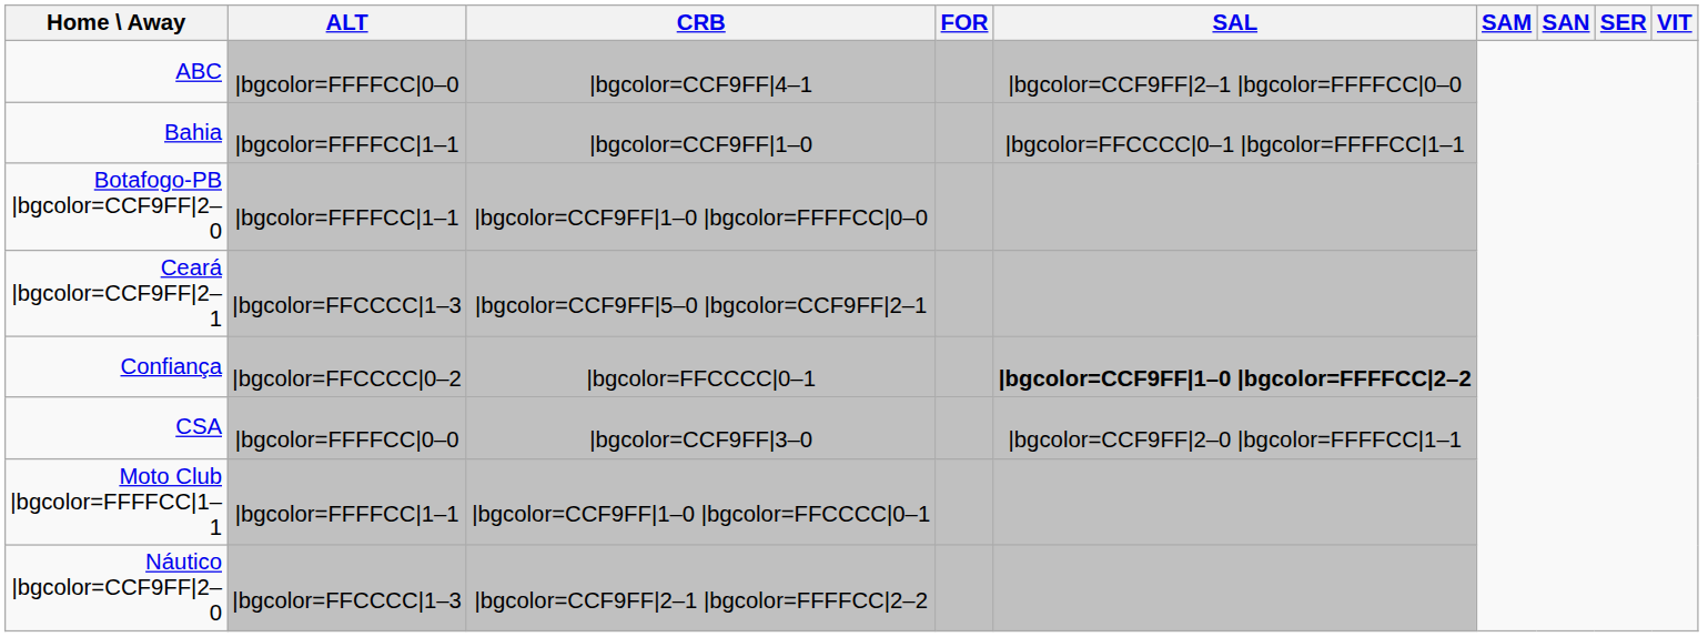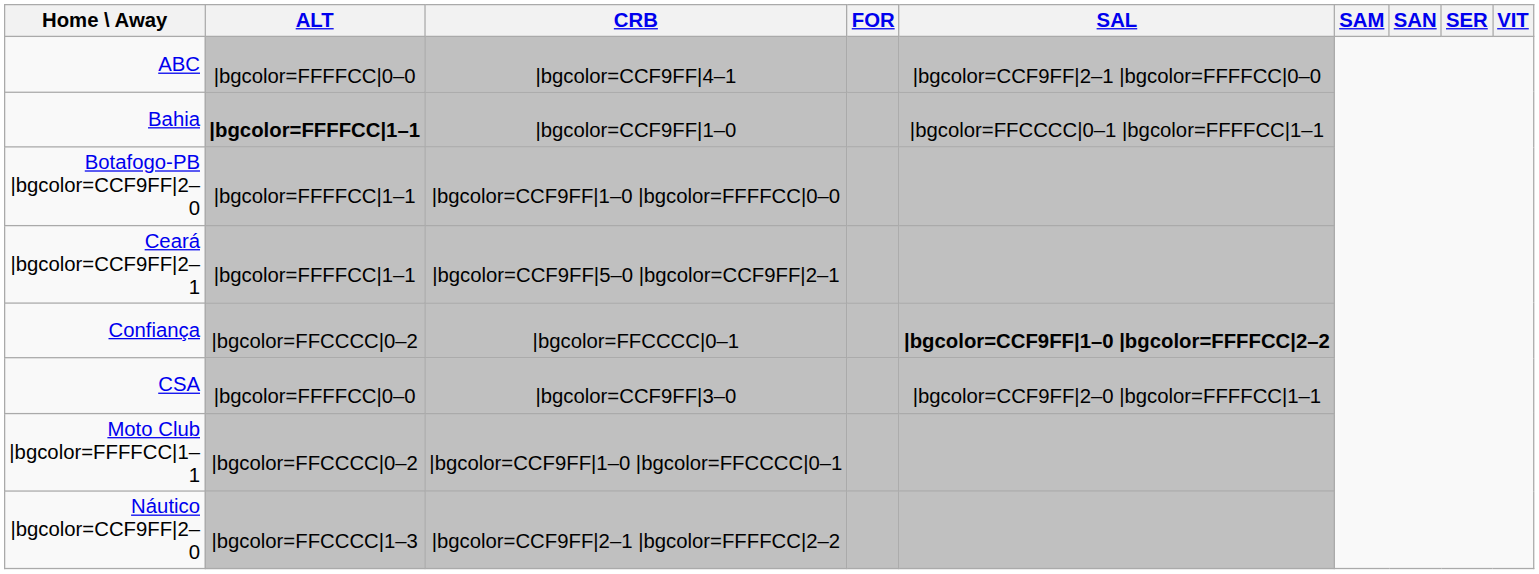Bahia | ALT: normal -> bold
Ceará |bgcolor=CCF9FF|2–1 | ALT: |bgcolor=FFCCCC|1–3 -> |bgcolor=FFFFCC|1–1
Moto Club |bgcolor=FFFFCC|1–1 | ALT: |bgcolor=FFFFCC|1–1 -> |bgcolor=FFCCCC|0–2
